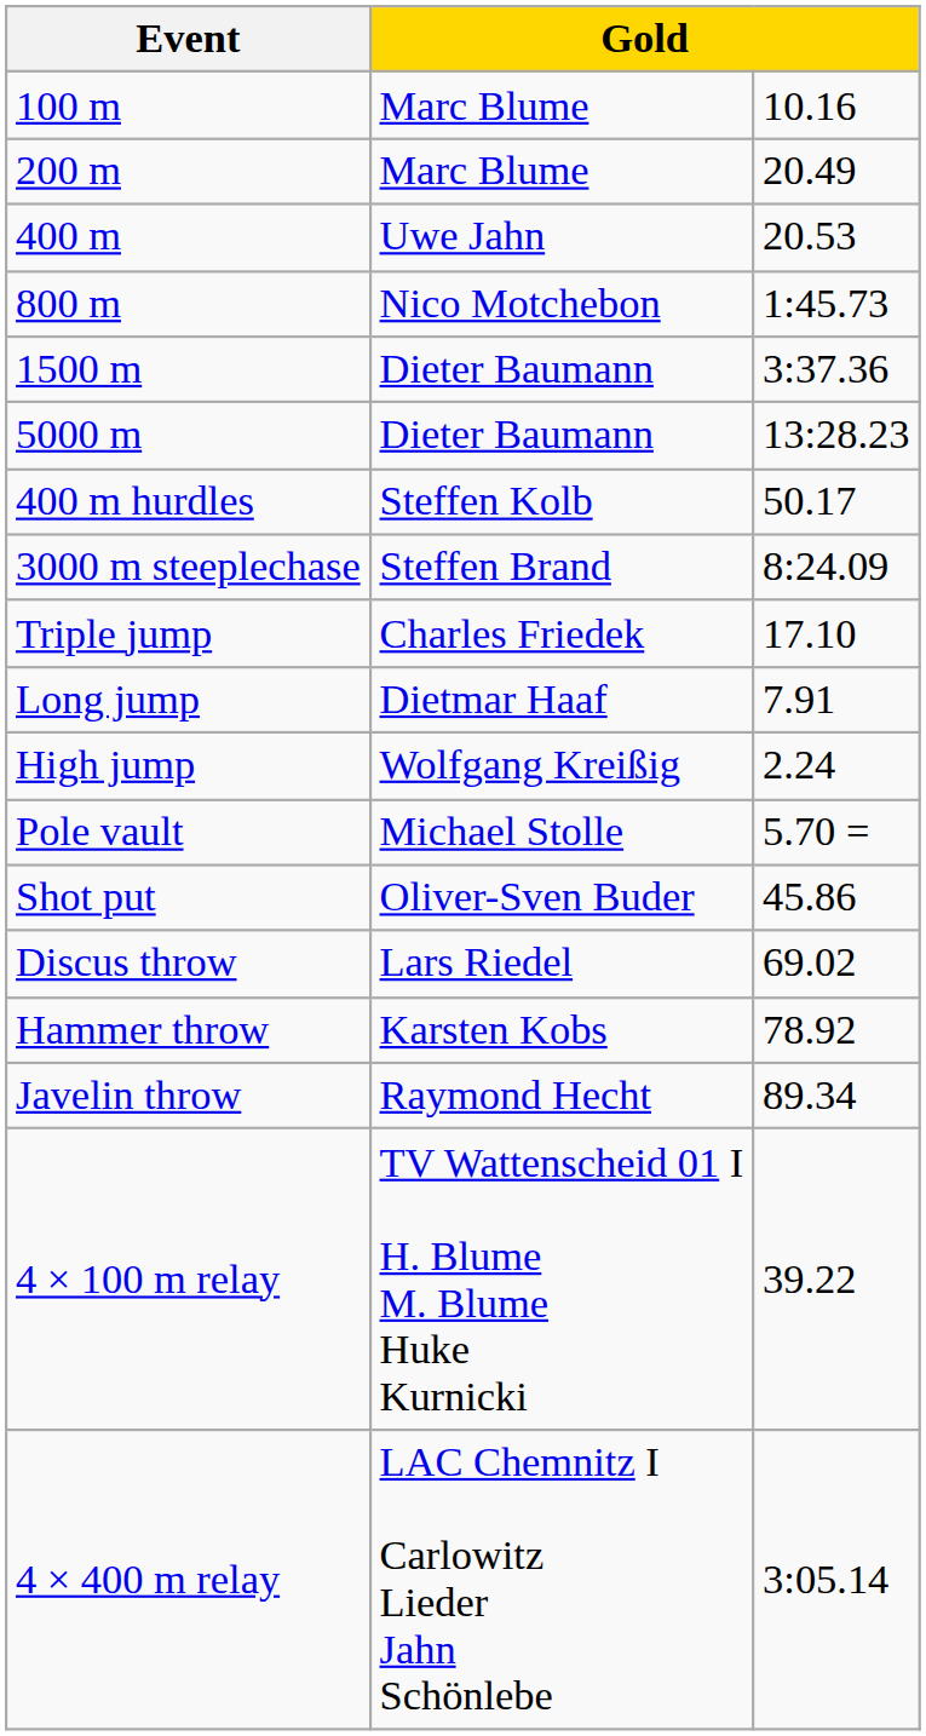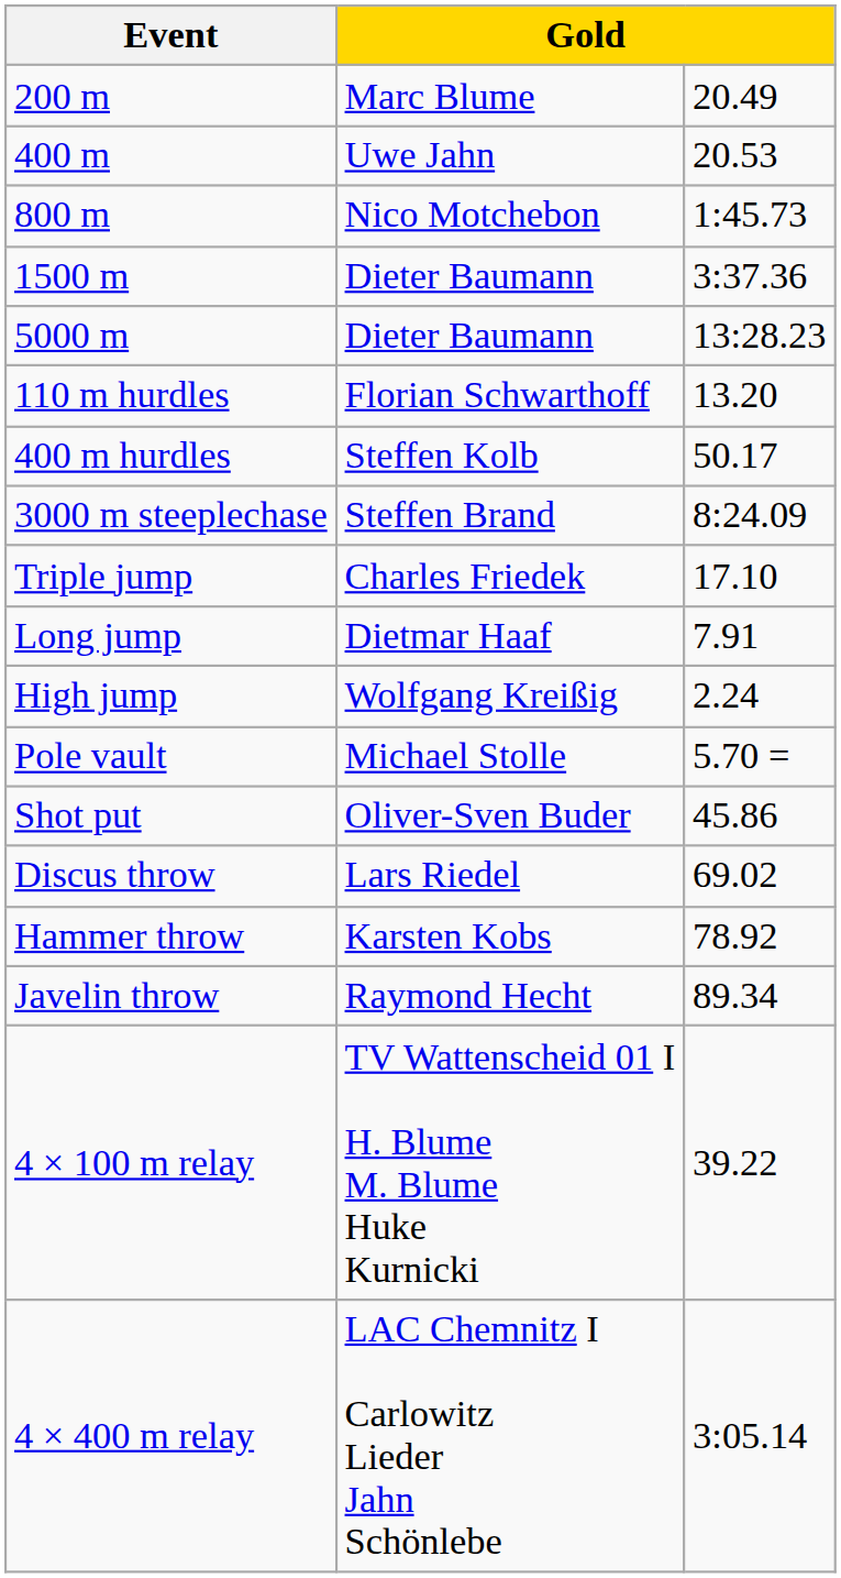- row: 100 m | Marc Blume | 10.16
+ row: 110 m hurdles | Florian Schwarthoff | 13.20
